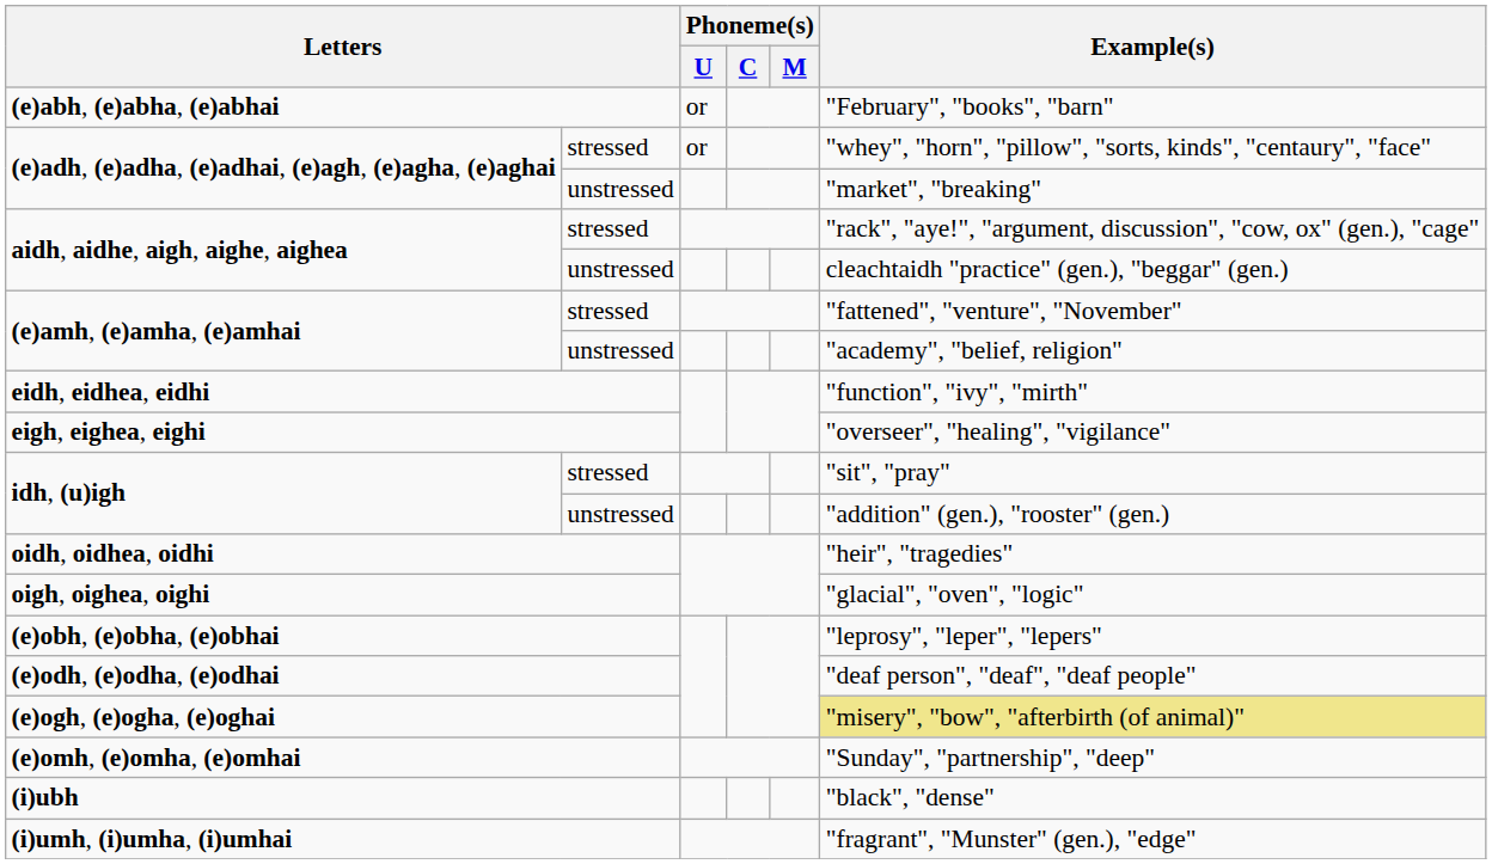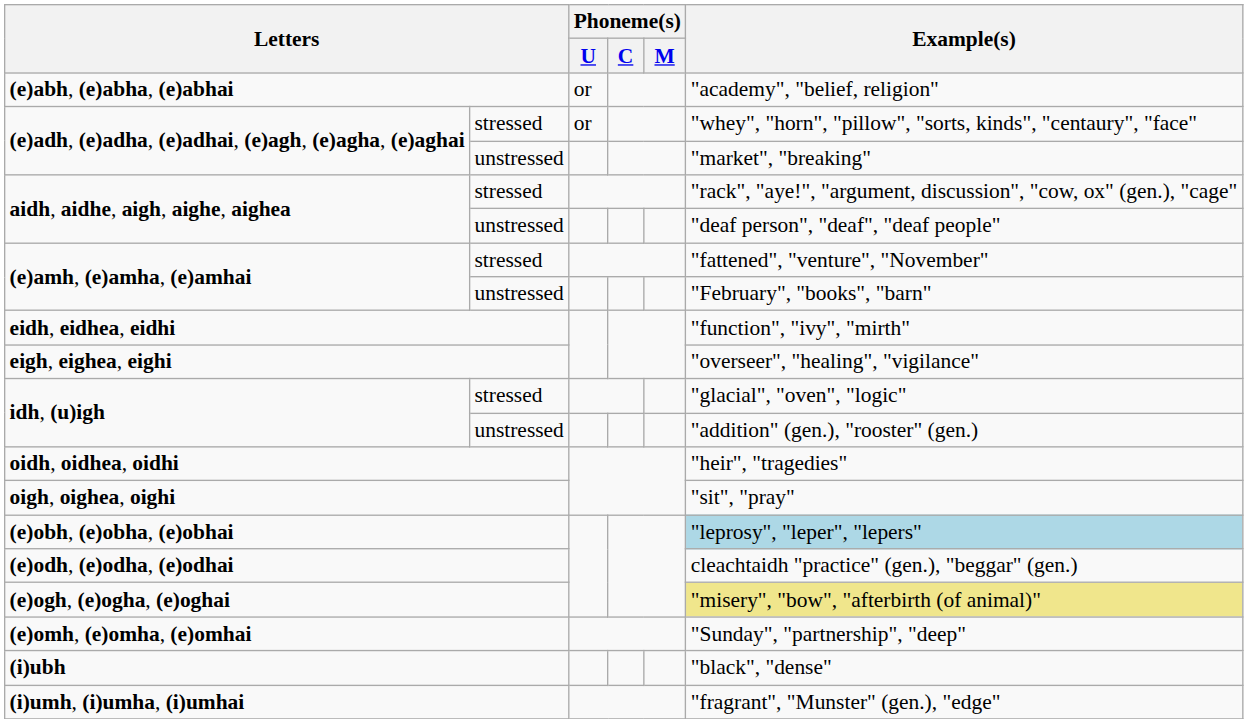(e)abh, (e)abha, (e)abhai | Example(s): "February", "books", "barn" -> "academy", "belief, religion"
aidh, aidhe, aigh, aighe, aighea / unstressed | Example(s): cleachtaidh "practice" (gen.), "beggar" (gen.) -> "deaf person", "deaf", "deaf people"
(e)amh, (e)amha, (e)amhai / unstressed | Example(s): "academy", "belief, religion" -> "February", "books", "barn"
idh, (u)igh / stressed | Example(s): "sit", "pray" -> "glacial", "oven", "logic"
oigh, oighea, oighi | Example(s): "glacial", "oven", "logic" -> "sit", "pray"
(e)obh, (e)obha, (e)obhai | Example(s): no background -> lightblue background
(e)odh, (e)odha, (e)odhai | Example(s): "deaf person", "deaf", "deaf people" -> cleachtaidh "practice" (gen.), "beggar" (gen.)
